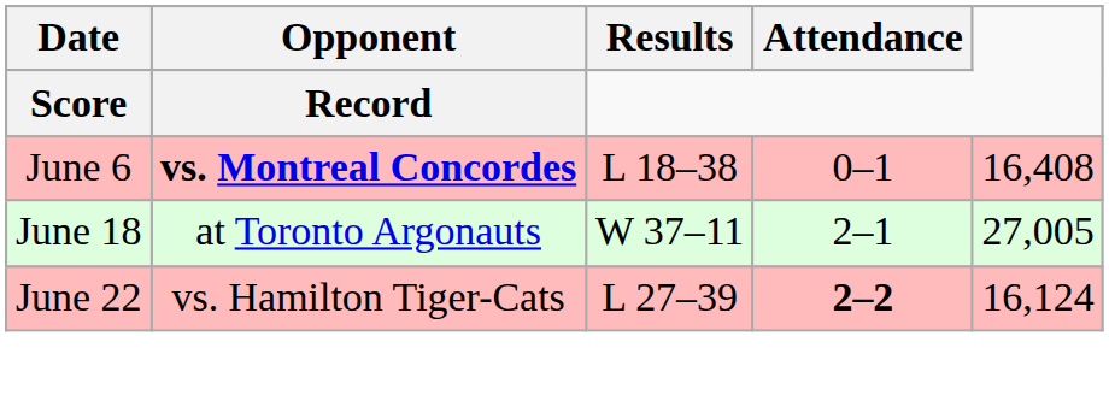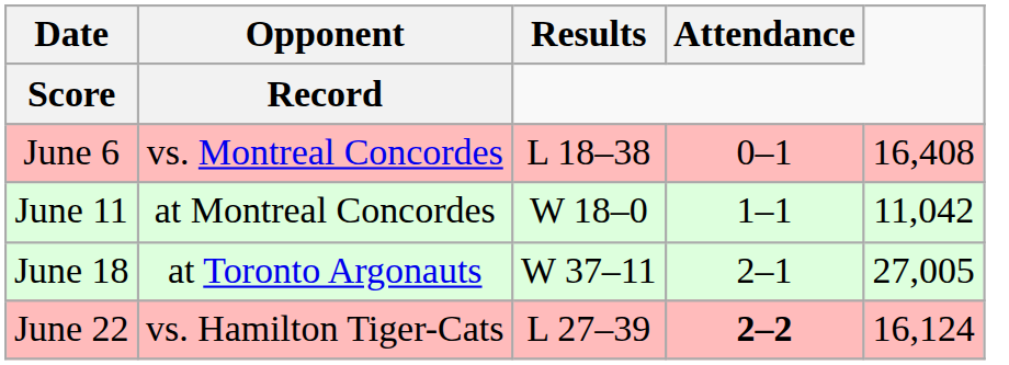June 6 | Opponent / Record: bold -> normal
+ row: June 11 | at Montreal Concordes | W 18–0 | 1–1 | 11,042
